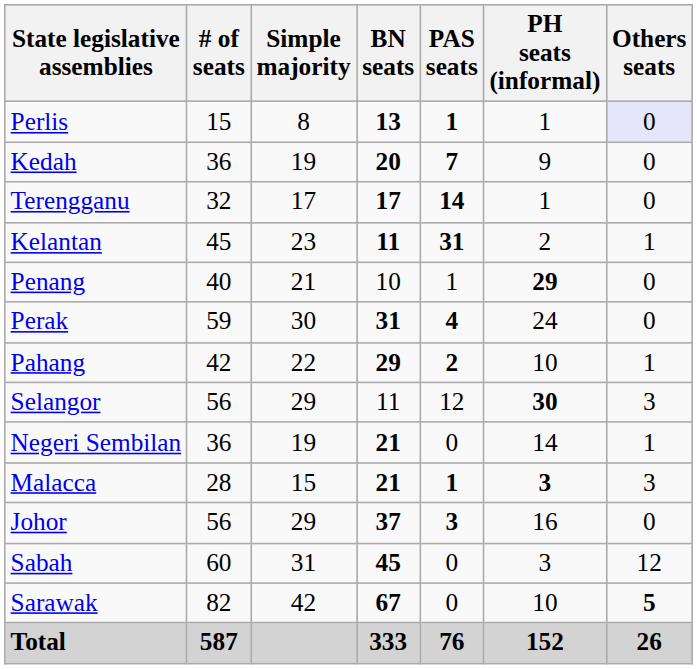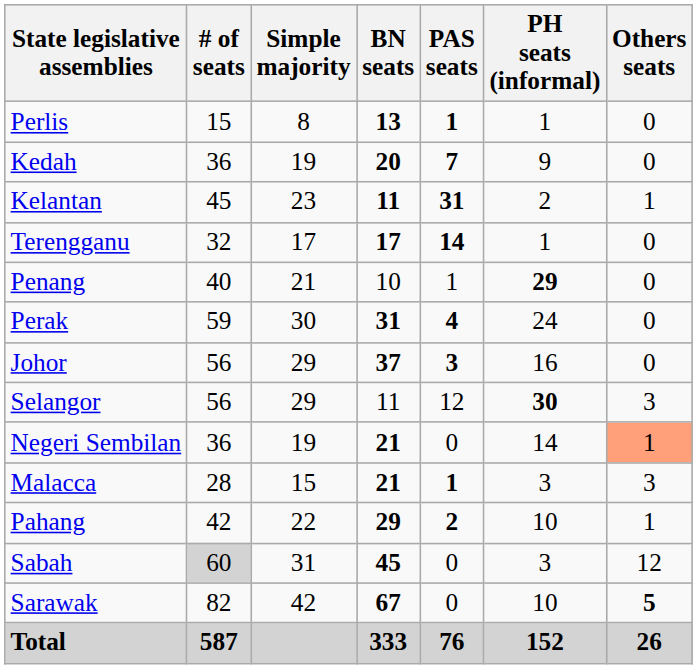Perlis | Others seats: lavender background -> no background
rows swapped: Kelantan <-> Terengganu
rows swapped: Pahang <-> Johor
Negeri Sembilan | Others seats: no background -> lightsalmon background
Malacca | PH seats (informal): bold -> normal
Sabah | # of seats: no background -> lightgrey background
